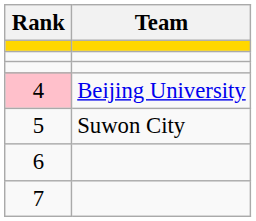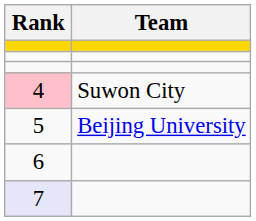row 5 | Team: Beijing University -> Suwon City
row 6 | Team: Suwon City -> Beijing University
row 8 | Rank: no background -> lavender background
